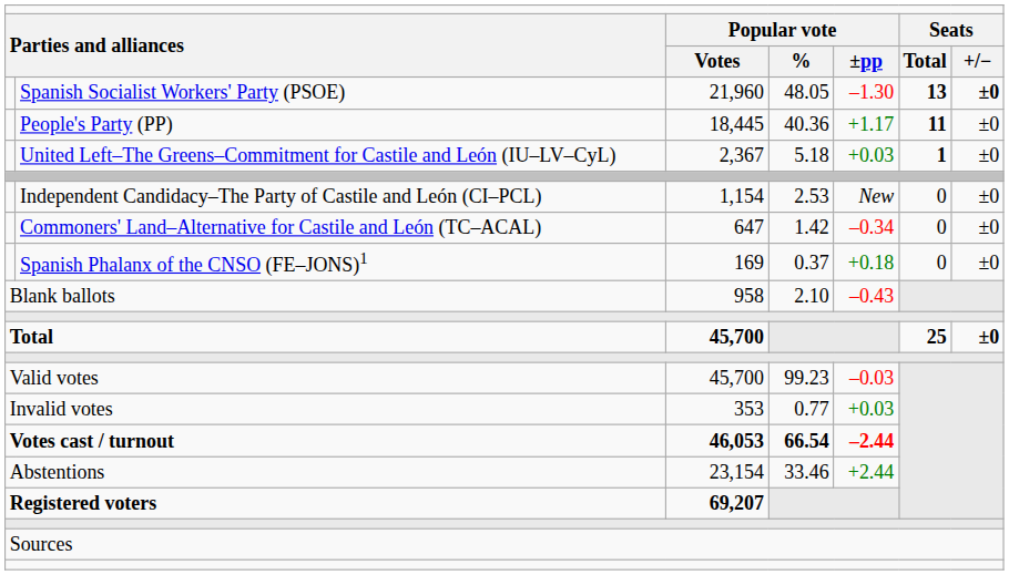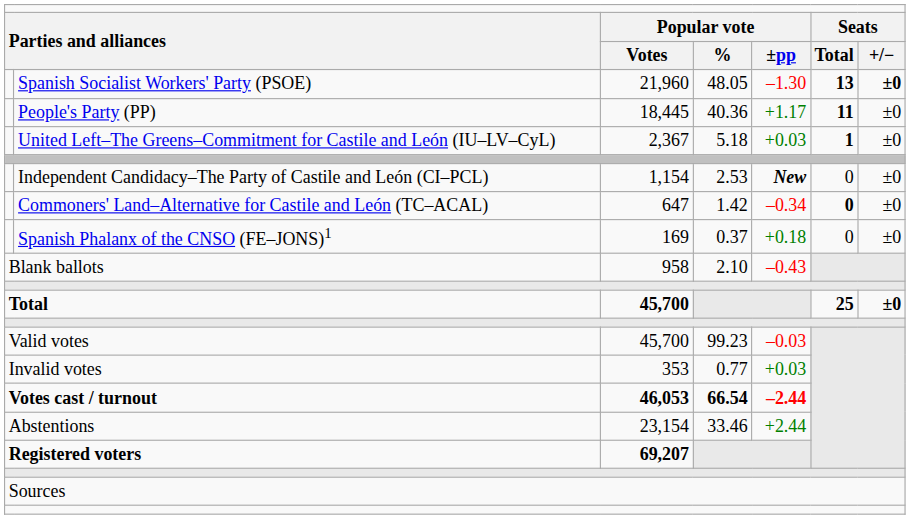Independent Candidacy–The Party of Castile and León (CI–PCL) | column 5: normal -> bold
Commoners' Land–Alternative for Castile and León (TC–ACAL) | column 6: normal -> bold
